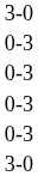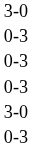row 5 | column 1: 0-3 -> 3-0
row 6 | column 1: 3-0 -> 0-3
